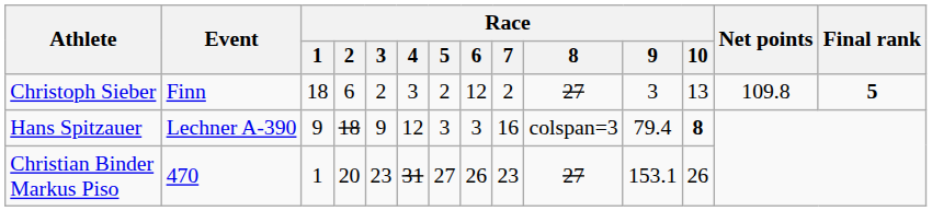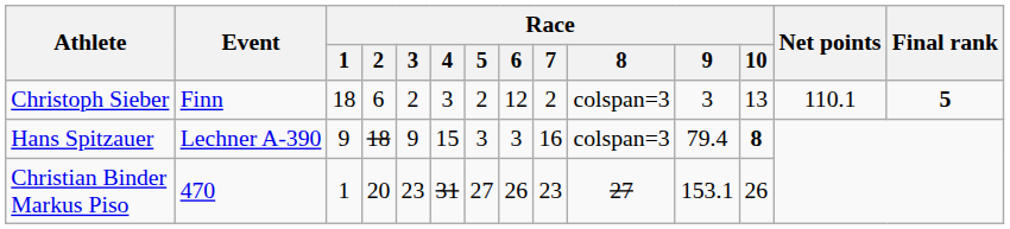Christoph Sieber | Race / 8: 27 -> colspan=3
Christoph Sieber | Net points: 109.8 -> 110.1
Hans Spitzauer | Race / 4: 12 -> 15
